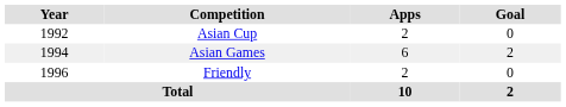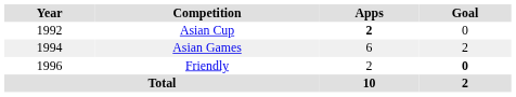Asian Cup | Apps: normal -> bold
Friendly | Goal: normal -> bold
